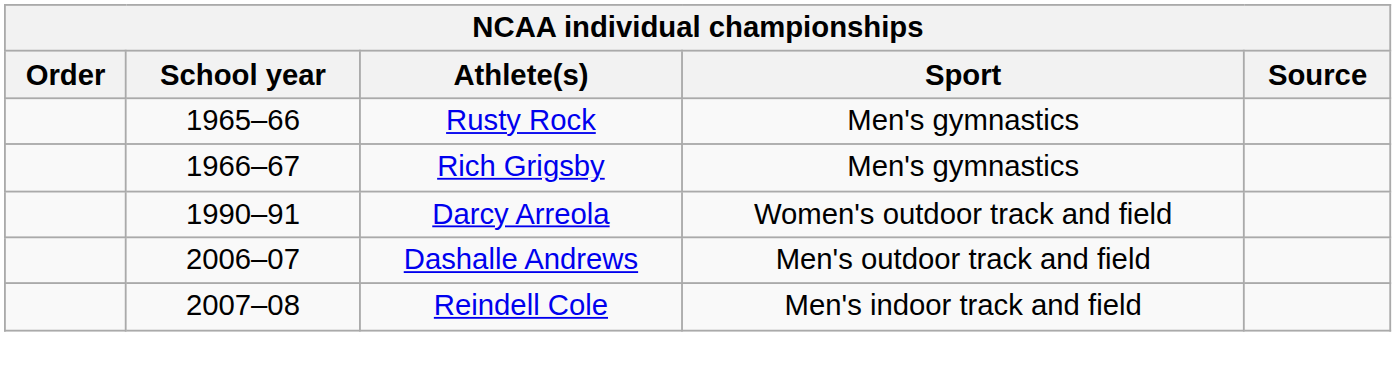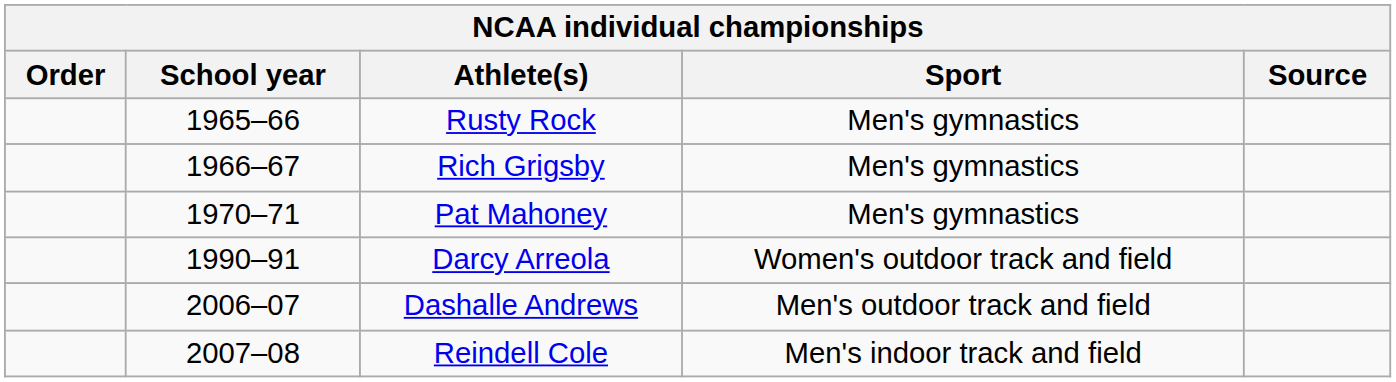+ row: 1970–71 | Pat Mahoney | Men's gymnastics
